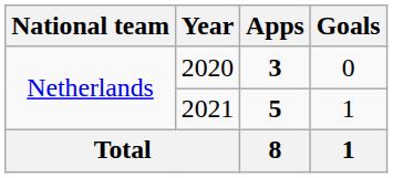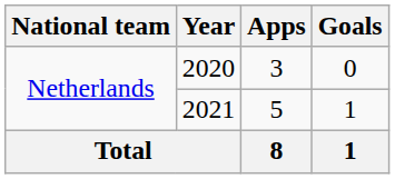2020 | Apps: bold -> normal
2021 | Apps: bold -> normal
